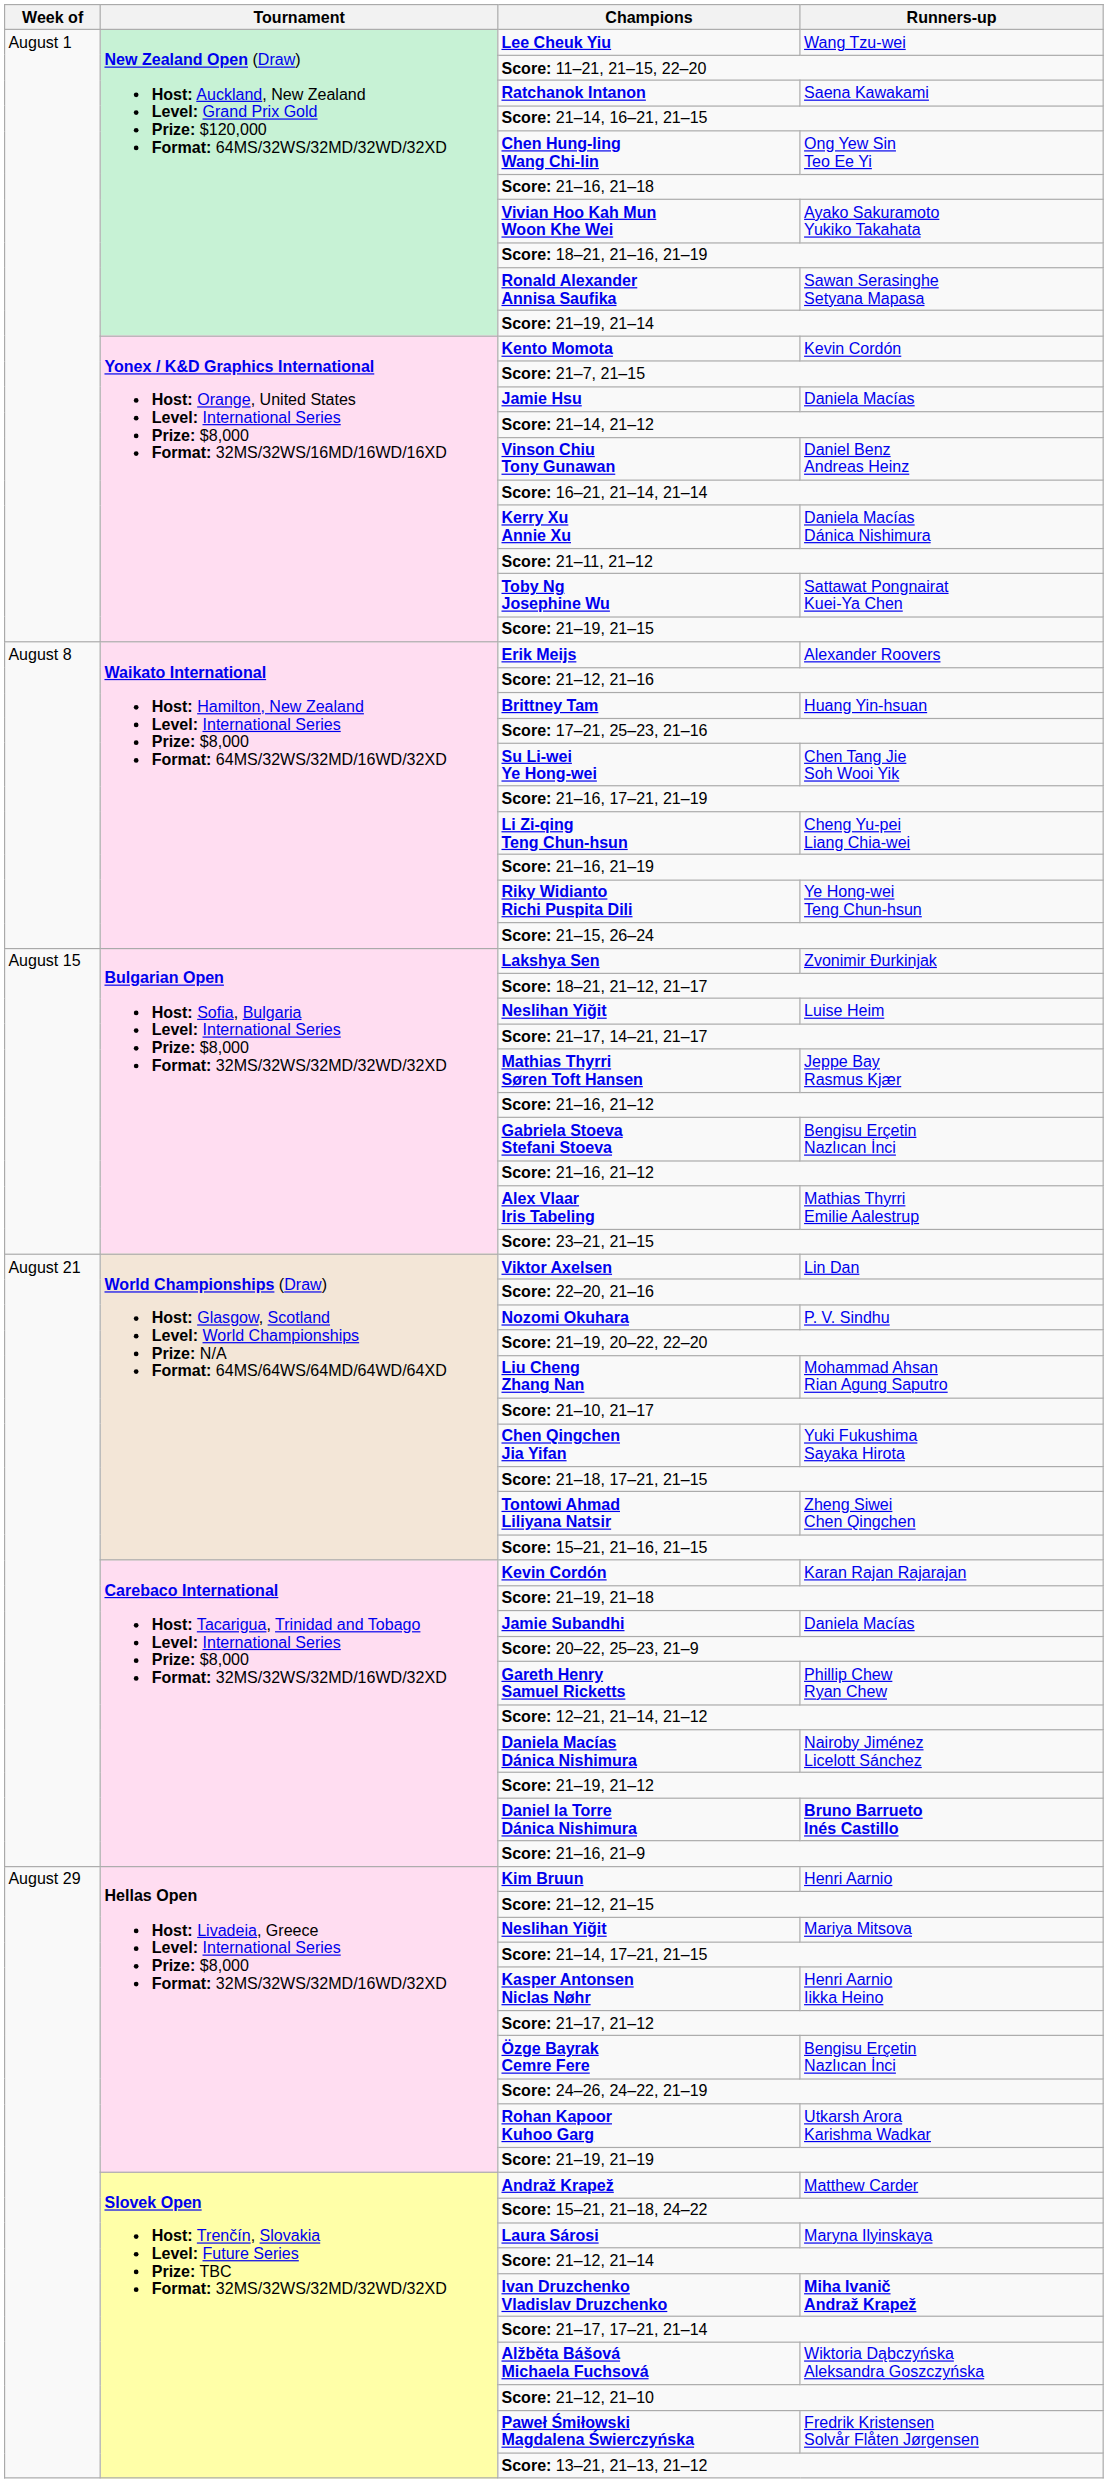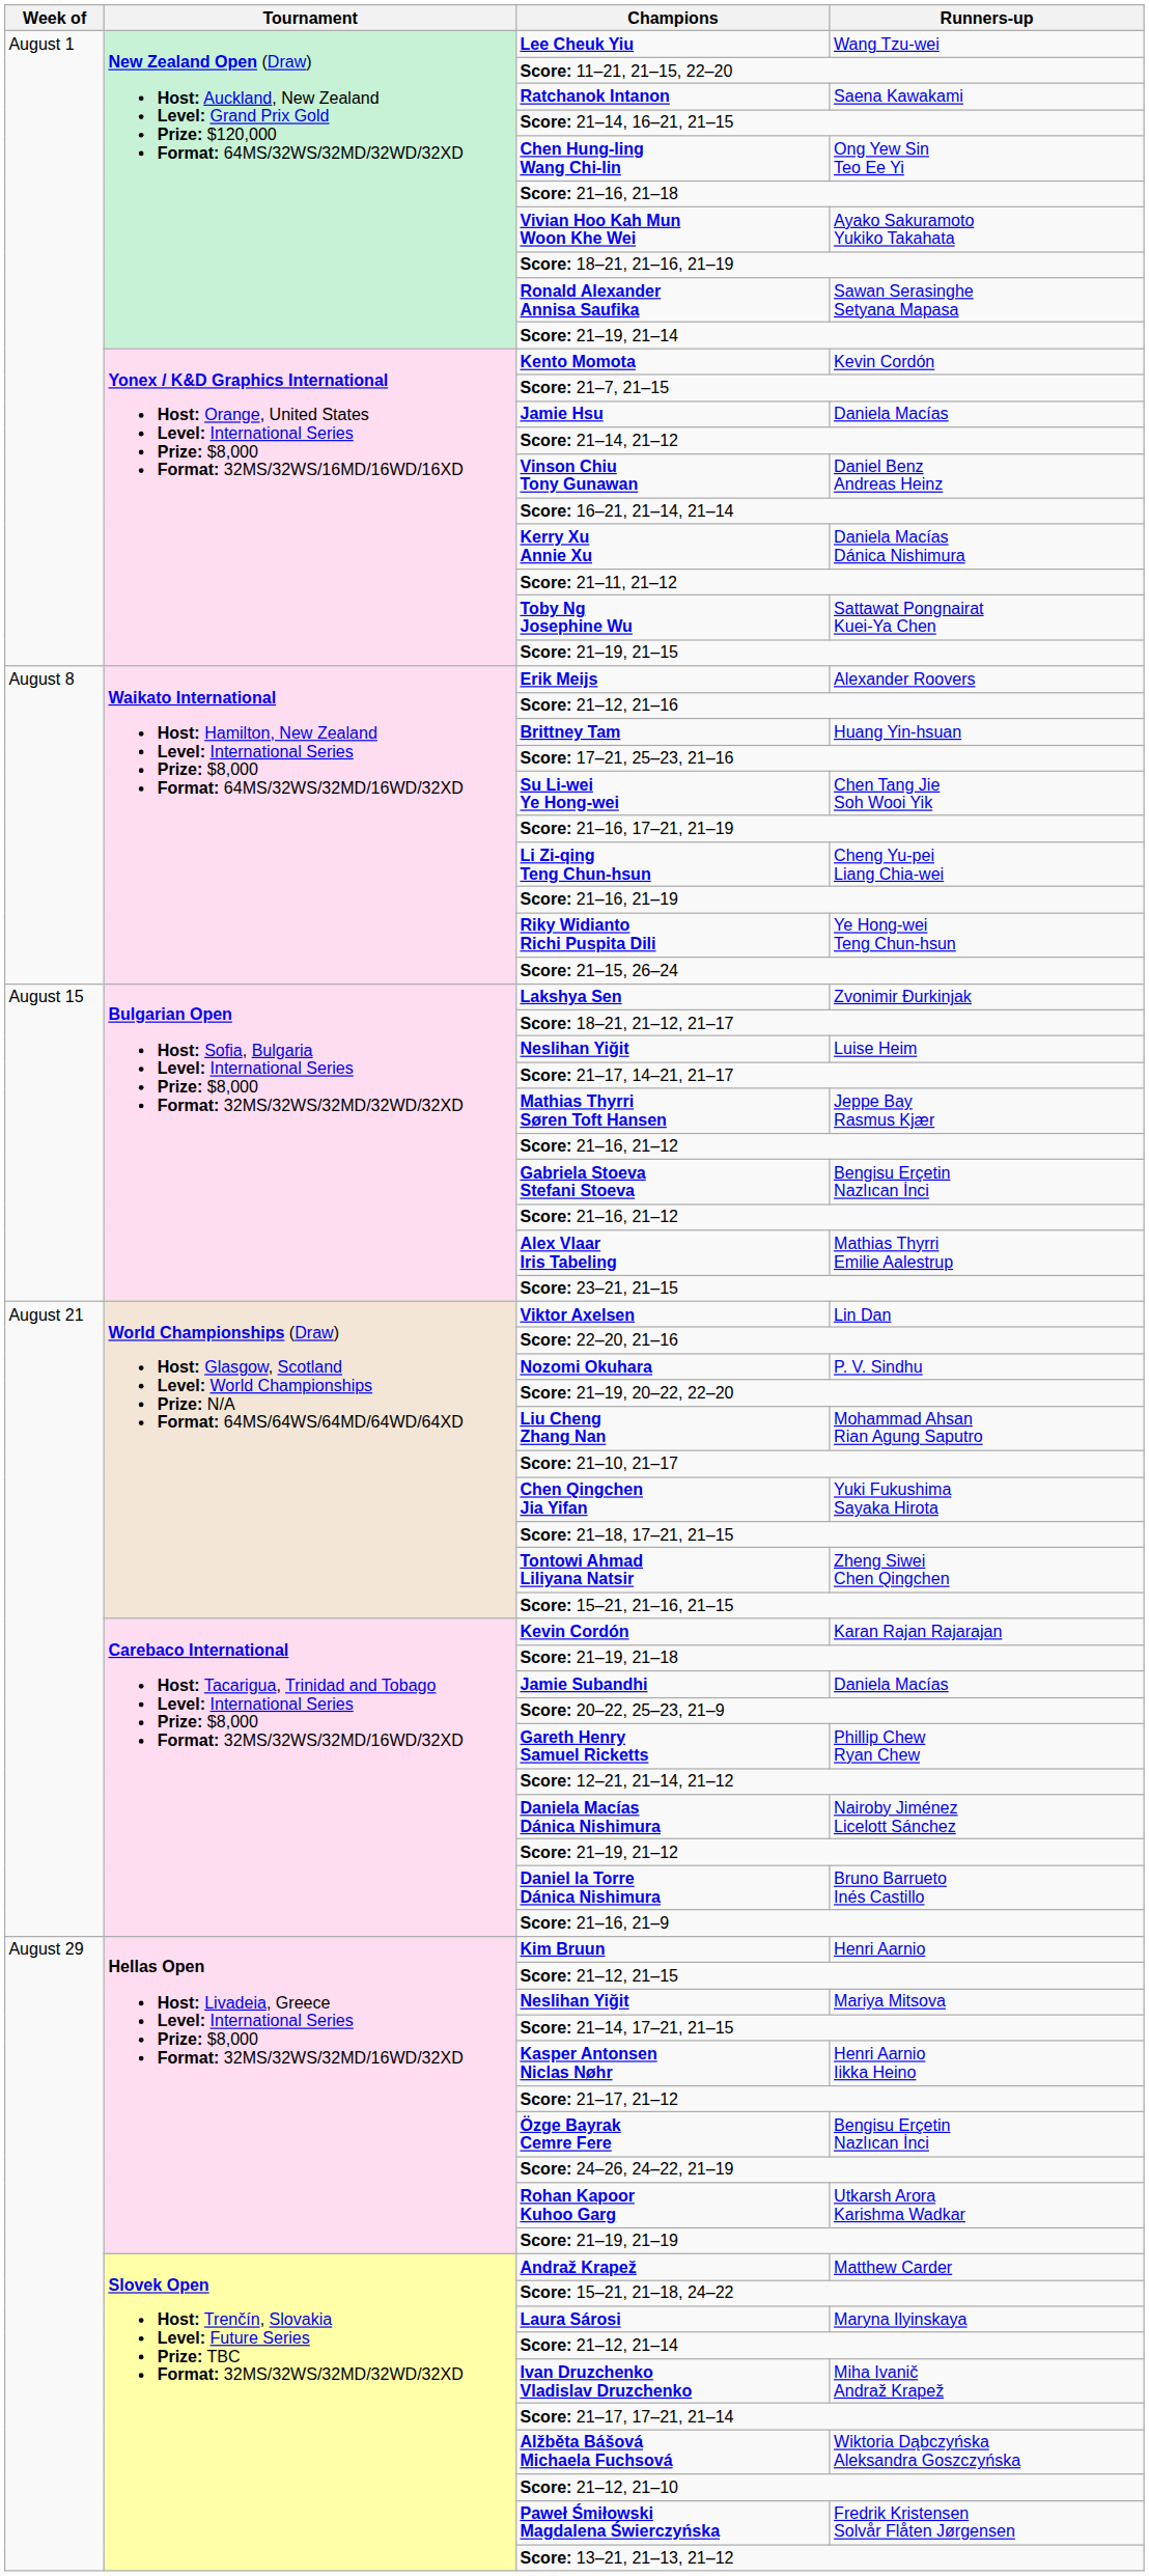Daniel la Torre Dánica Nishimura | Runners-up: bold -> normal
Ivan Druzchenko Vladislav Druzchenko | Runners-up: bold -> normal
